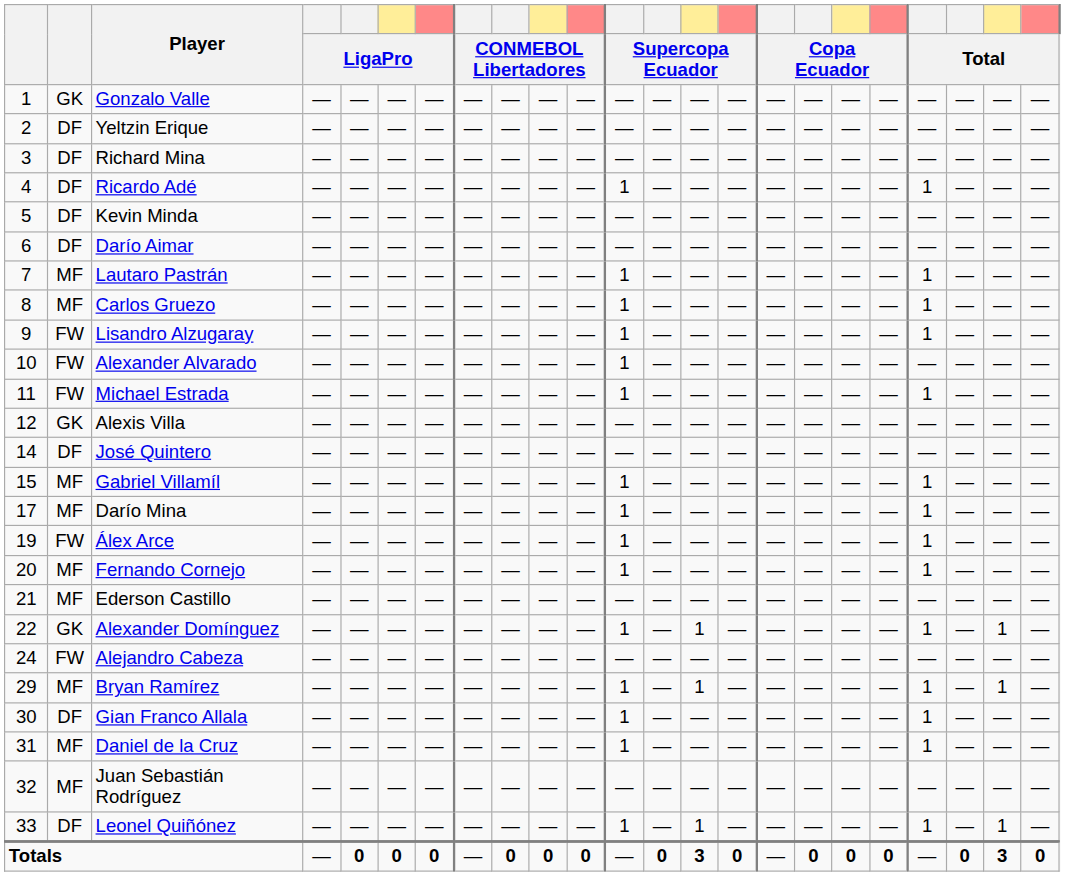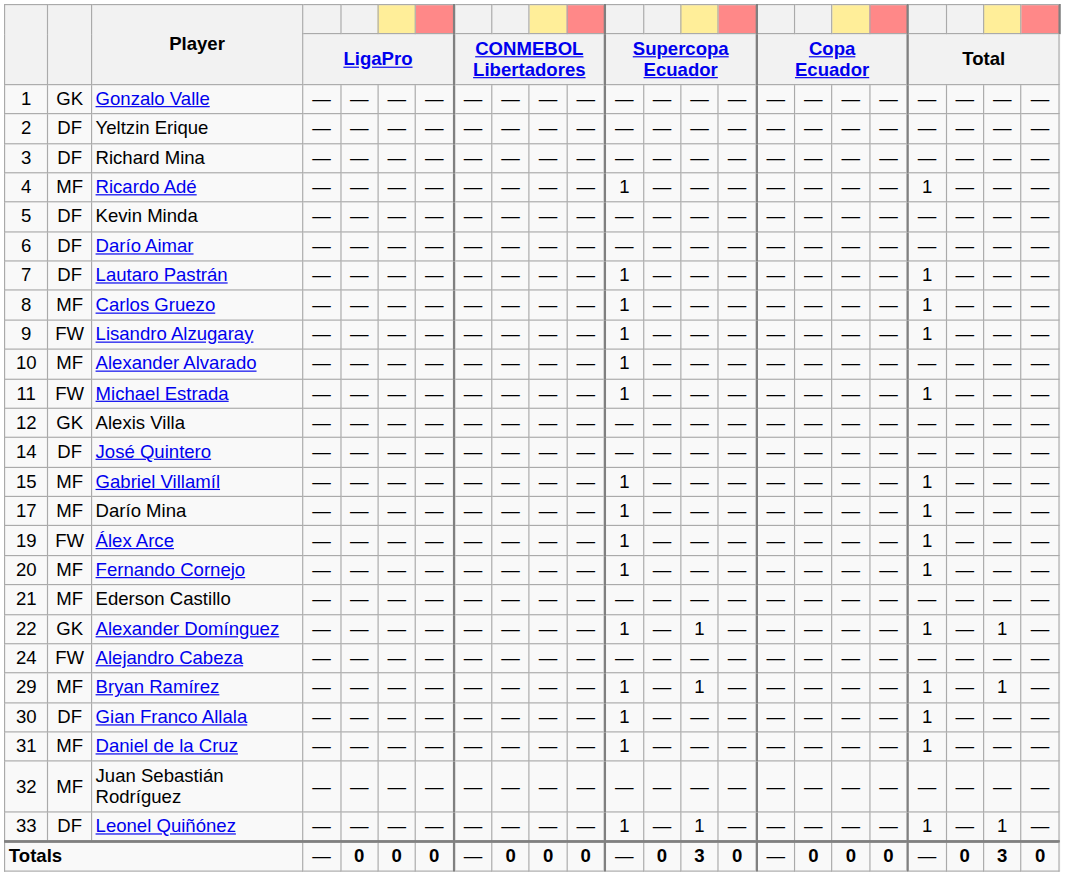Ricardo Adé | column 2: DF -> MF
Lautaro Pastrán | column 2: MF -> DF
Alexander Alvarado | column 2: FW -> MF
